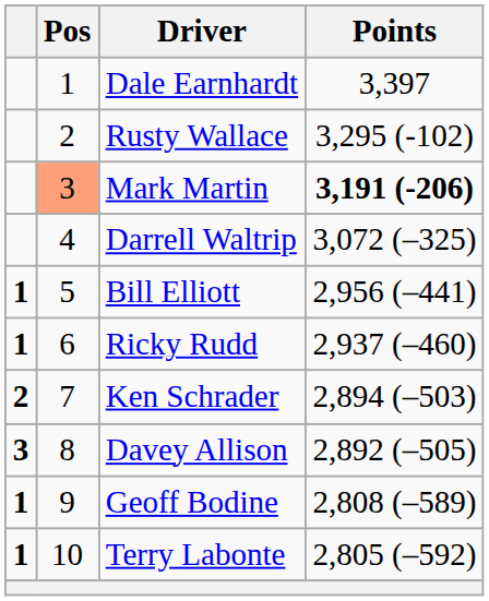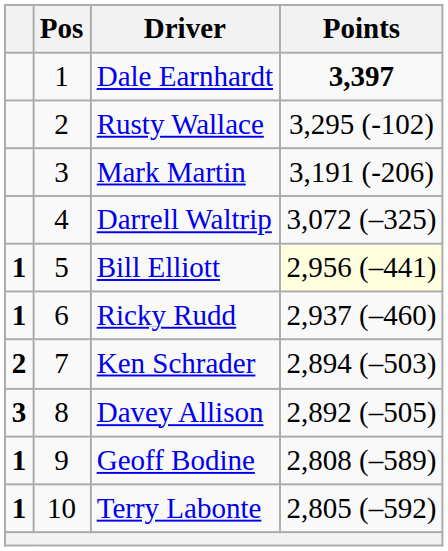Dale Earnhardt | Points: normal -> bold
Mark Martin | Pos: lightsalmon background -> no background
Mark Martin | Points: bold -> normal
Bill Elliott | Points: no background -> lightyellow background
